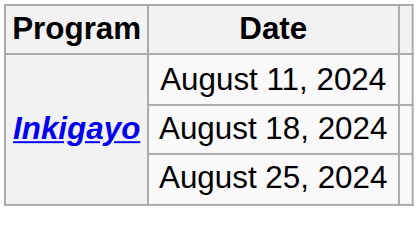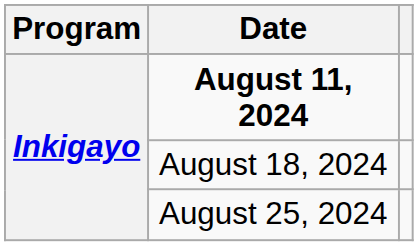August 11, 2024 | Date: normal -> bold
